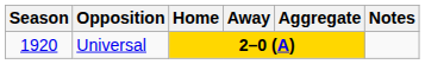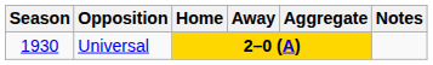Universal | Season: 1920 -> 1930
